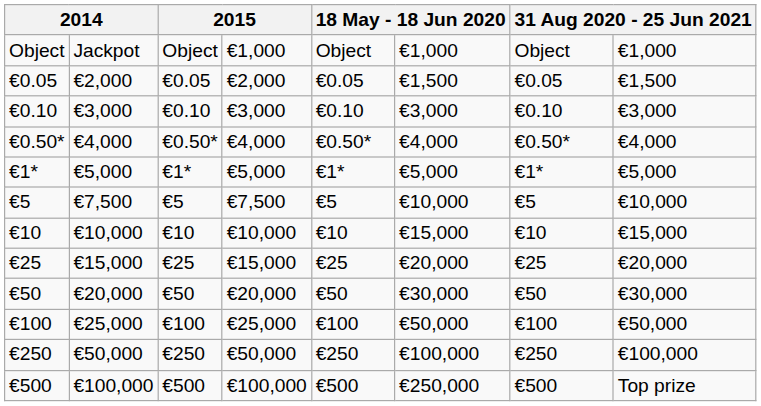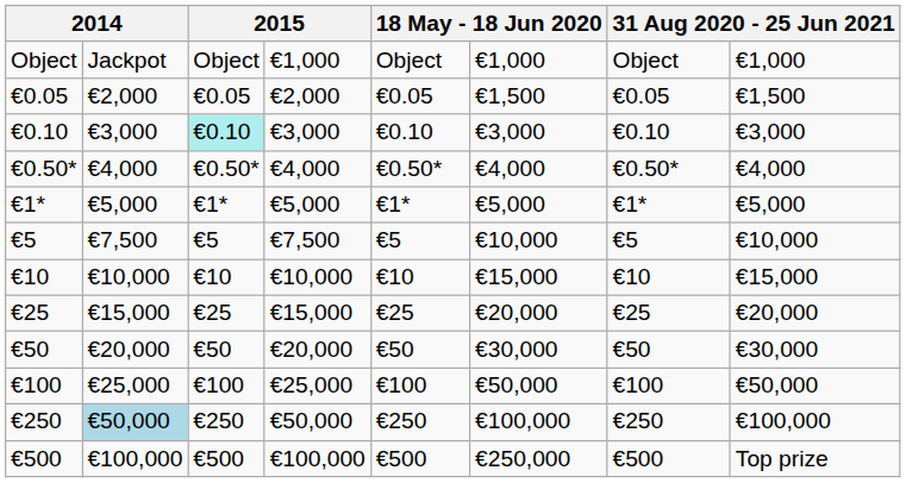row 4 | column 3: no background -> paleturquoise background
row 12 | column 2: no background -> lightblue background
